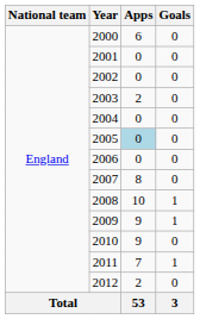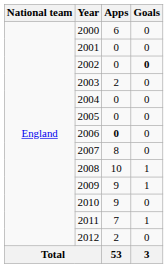2002 | Goals: normal -> bold
2005 | Apps: lightblue background -> no background
2006 | Apps: normal -> bold
